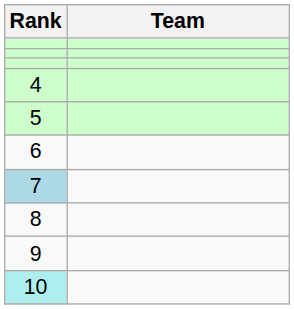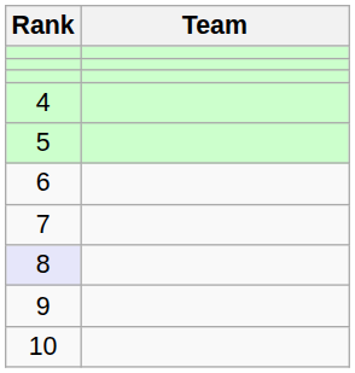row 8 | Rank: lightblue background -> no background
row 9 | Rank: no background -> lavender background
row 11 | Rank: paleturquoise background -> no background
